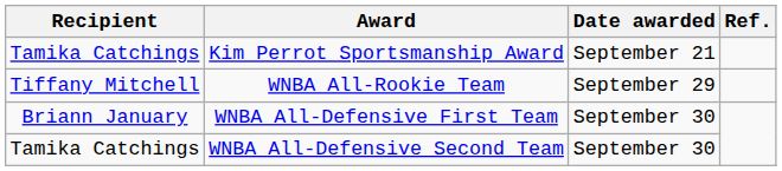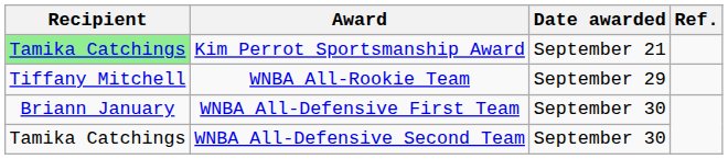Kim Perrot Sportsmanship Award | Recipient: no background -> lightgreen background
